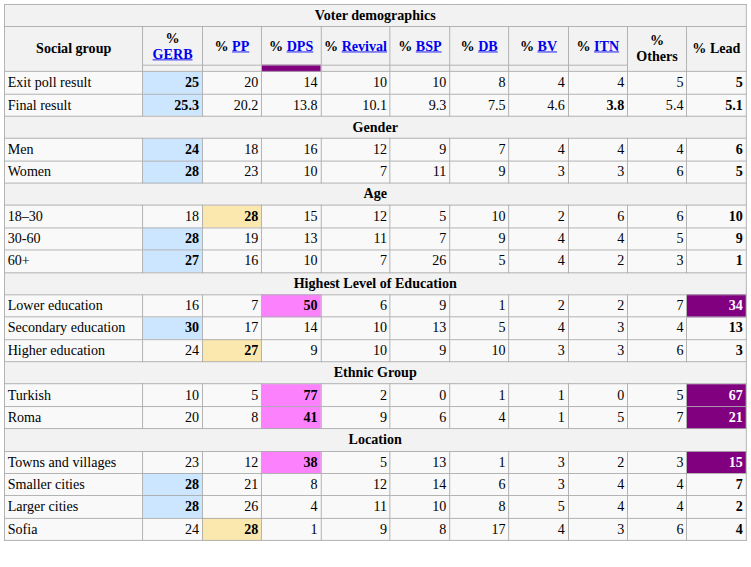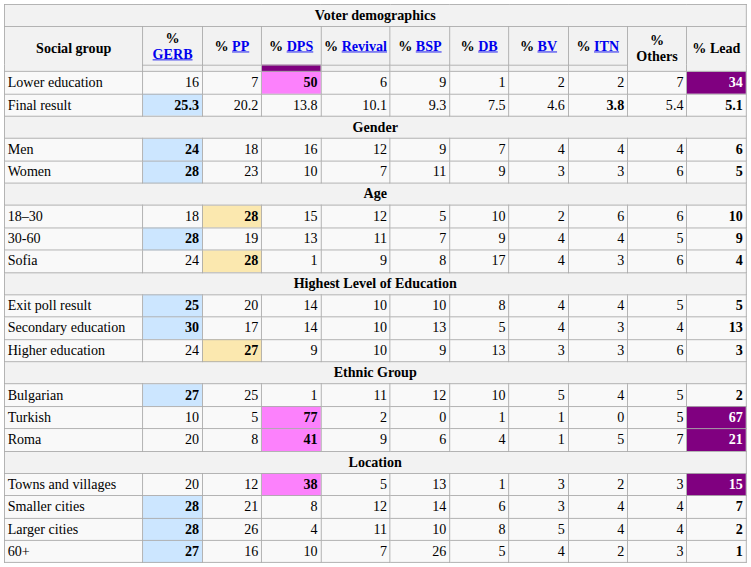rows swapped: Exit poll result <-> Lower education
rows swapped: 60+ <-> Sofia
Higher education | % DB: 10 -> 13
+ row: Bulgarian | 27 | 25 | 1 | 11 | 12 | 10 | 5 | 4 | 5 | 2
Towns and villages | % GERB: 23 -> 20
